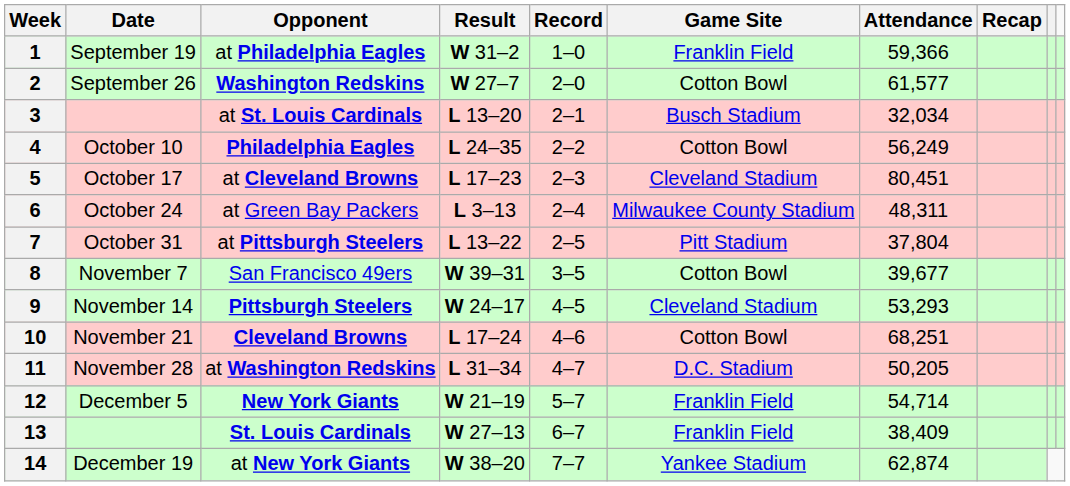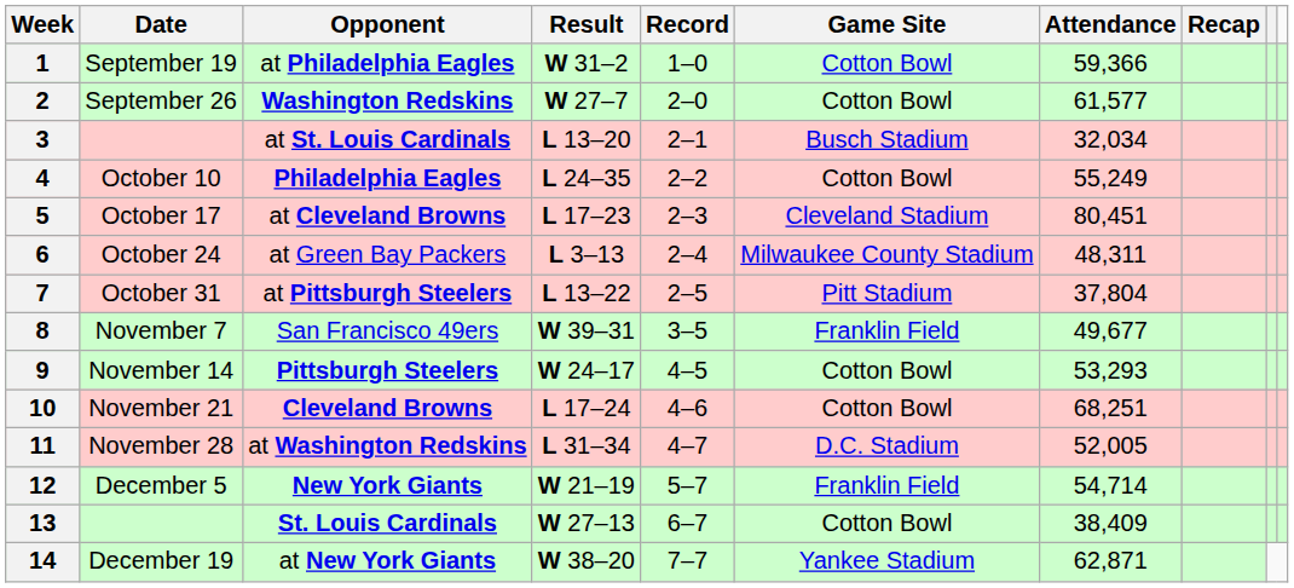1 | Game Site: Franklin Field -> Cotton Bowl
4 | Attendance: 56,249 -> 55,249
8 | Game Site: Cotton Bowl -> Franklin Field
8 | Attendance: 39,677 -> 49,677
9 | Game Site: Cleveland Stadium -> Cotton Bowl
11 | Attendance: 50,205 -> 52,005
13 | Game Site: Franklin Field -> Cotton Bowl
14 | Attendance: 62,874 -> 62,871
